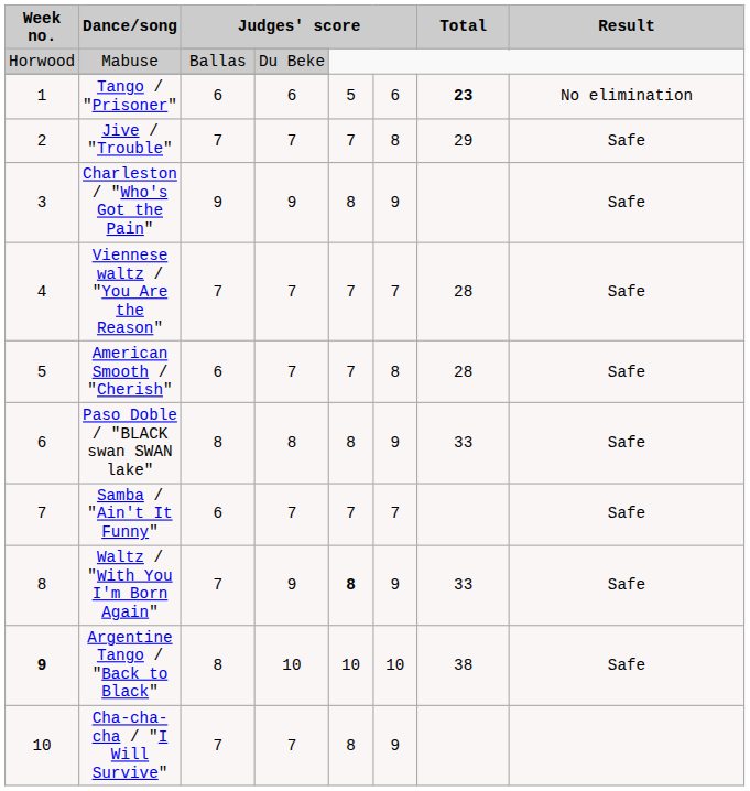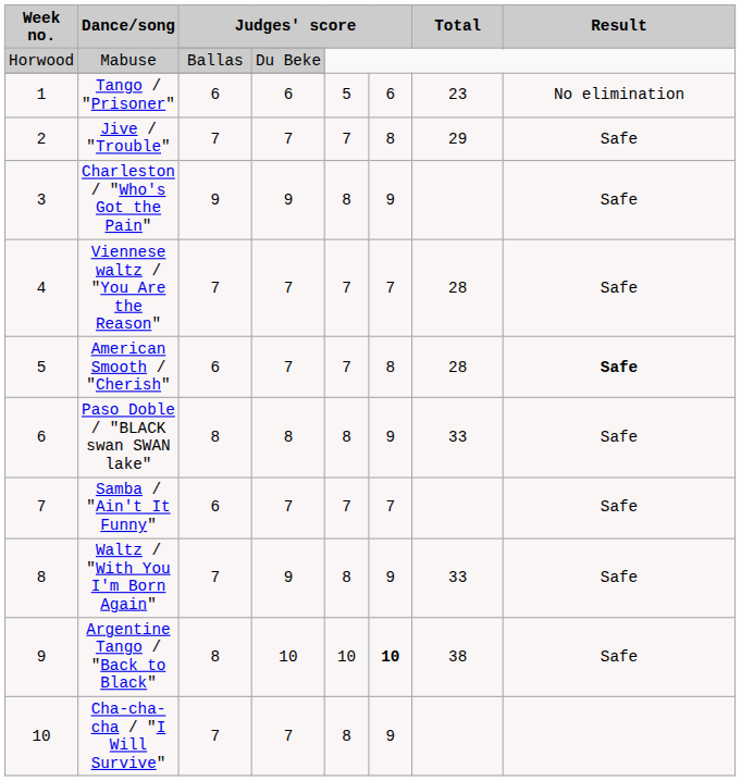Tango / "Prisoner" | Total: bold -> normal
American Smooth / "Cherish" | Result: normal -> bold
Waltz / "With You I'm Born Again" | column 5: bold -> normal
Argentine Tango / "Back to Black" | Week no.: bold -> normal
Argentine Tango / "Back to Black" | column 6: normal -> bold
